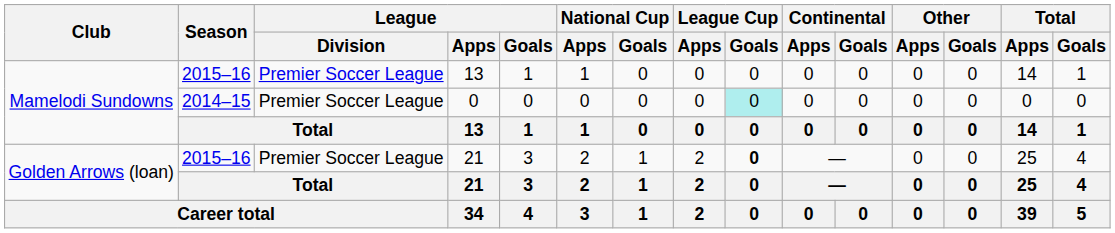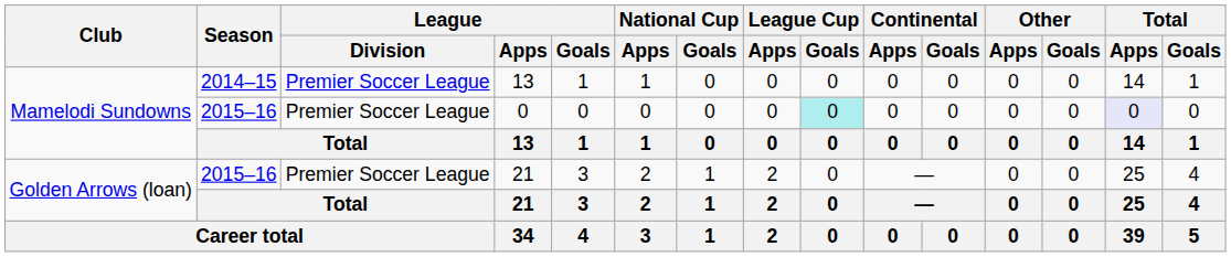row 3 | Season: 2015–16 -> 2014–15
row 4 | Season: 2014–15 -> 2015–16
row 4 | Total / Apps: no background -> lavender background
row 6 | League Cup / Goals: bold -> normal
